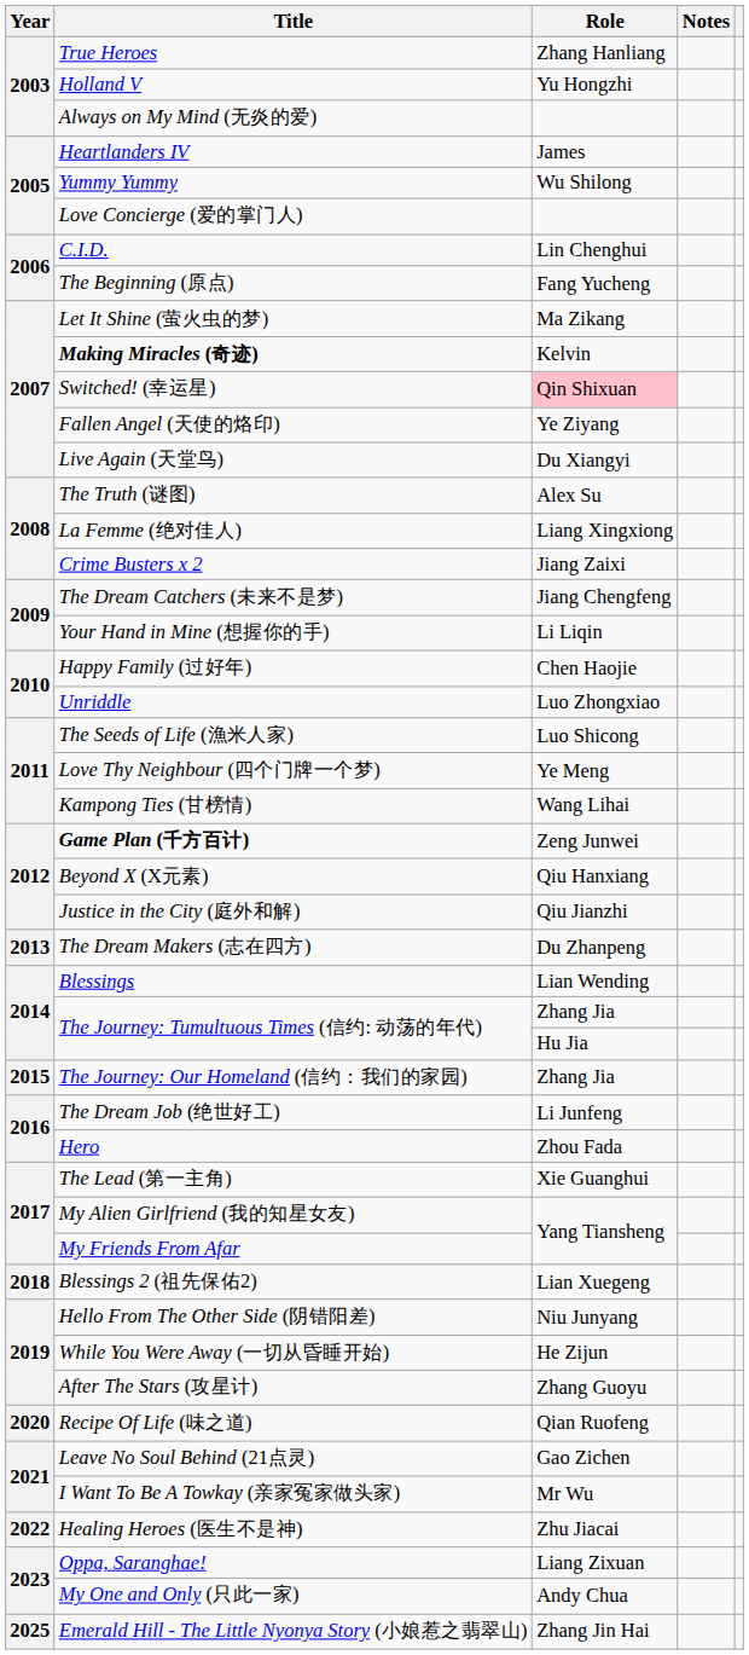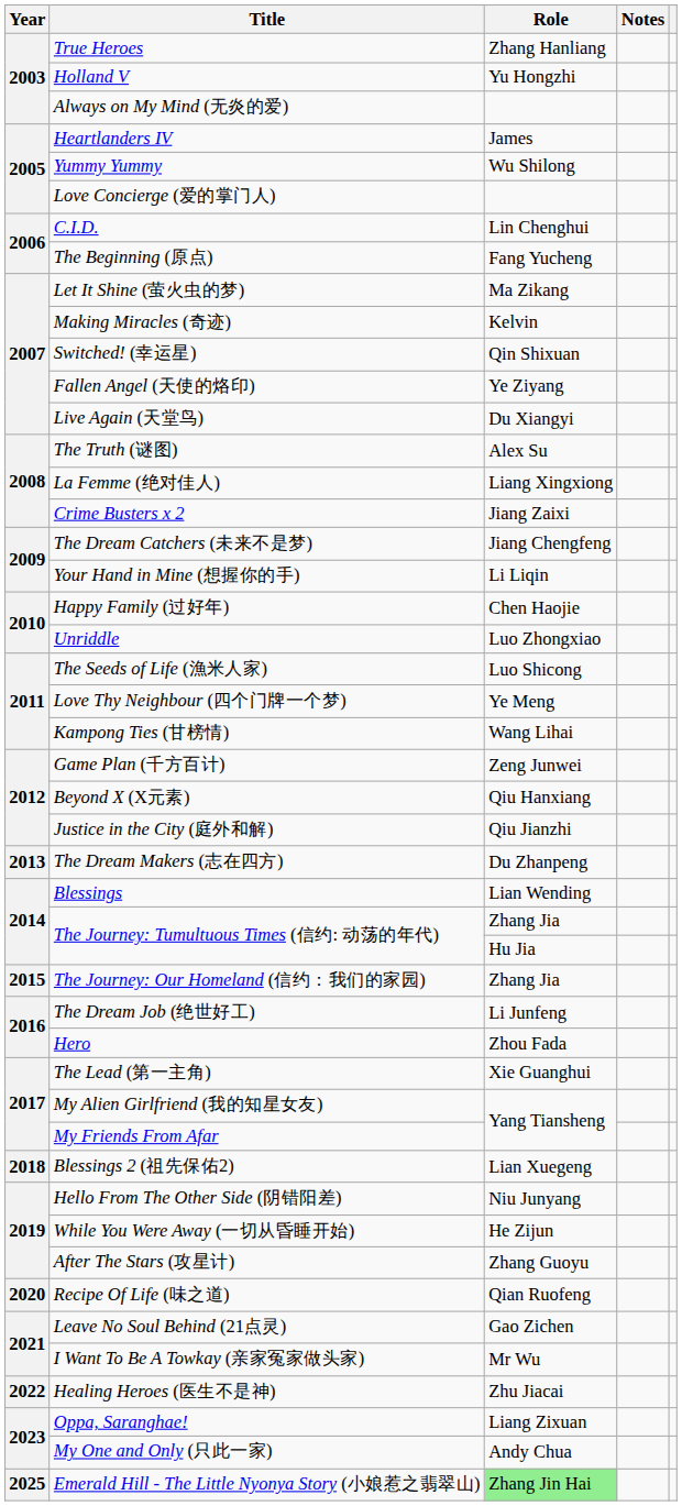Making Miracles (奇迹) | Title: bold -> normal
Switched! (幸运星) | Role: pink background -> no background
Game Plan (千方百计) | Title: bold -> normal
Emerald Hill - The Little Nyonya Story (小娘惹之翡翠山) | Role: no background -> lightgreen background
